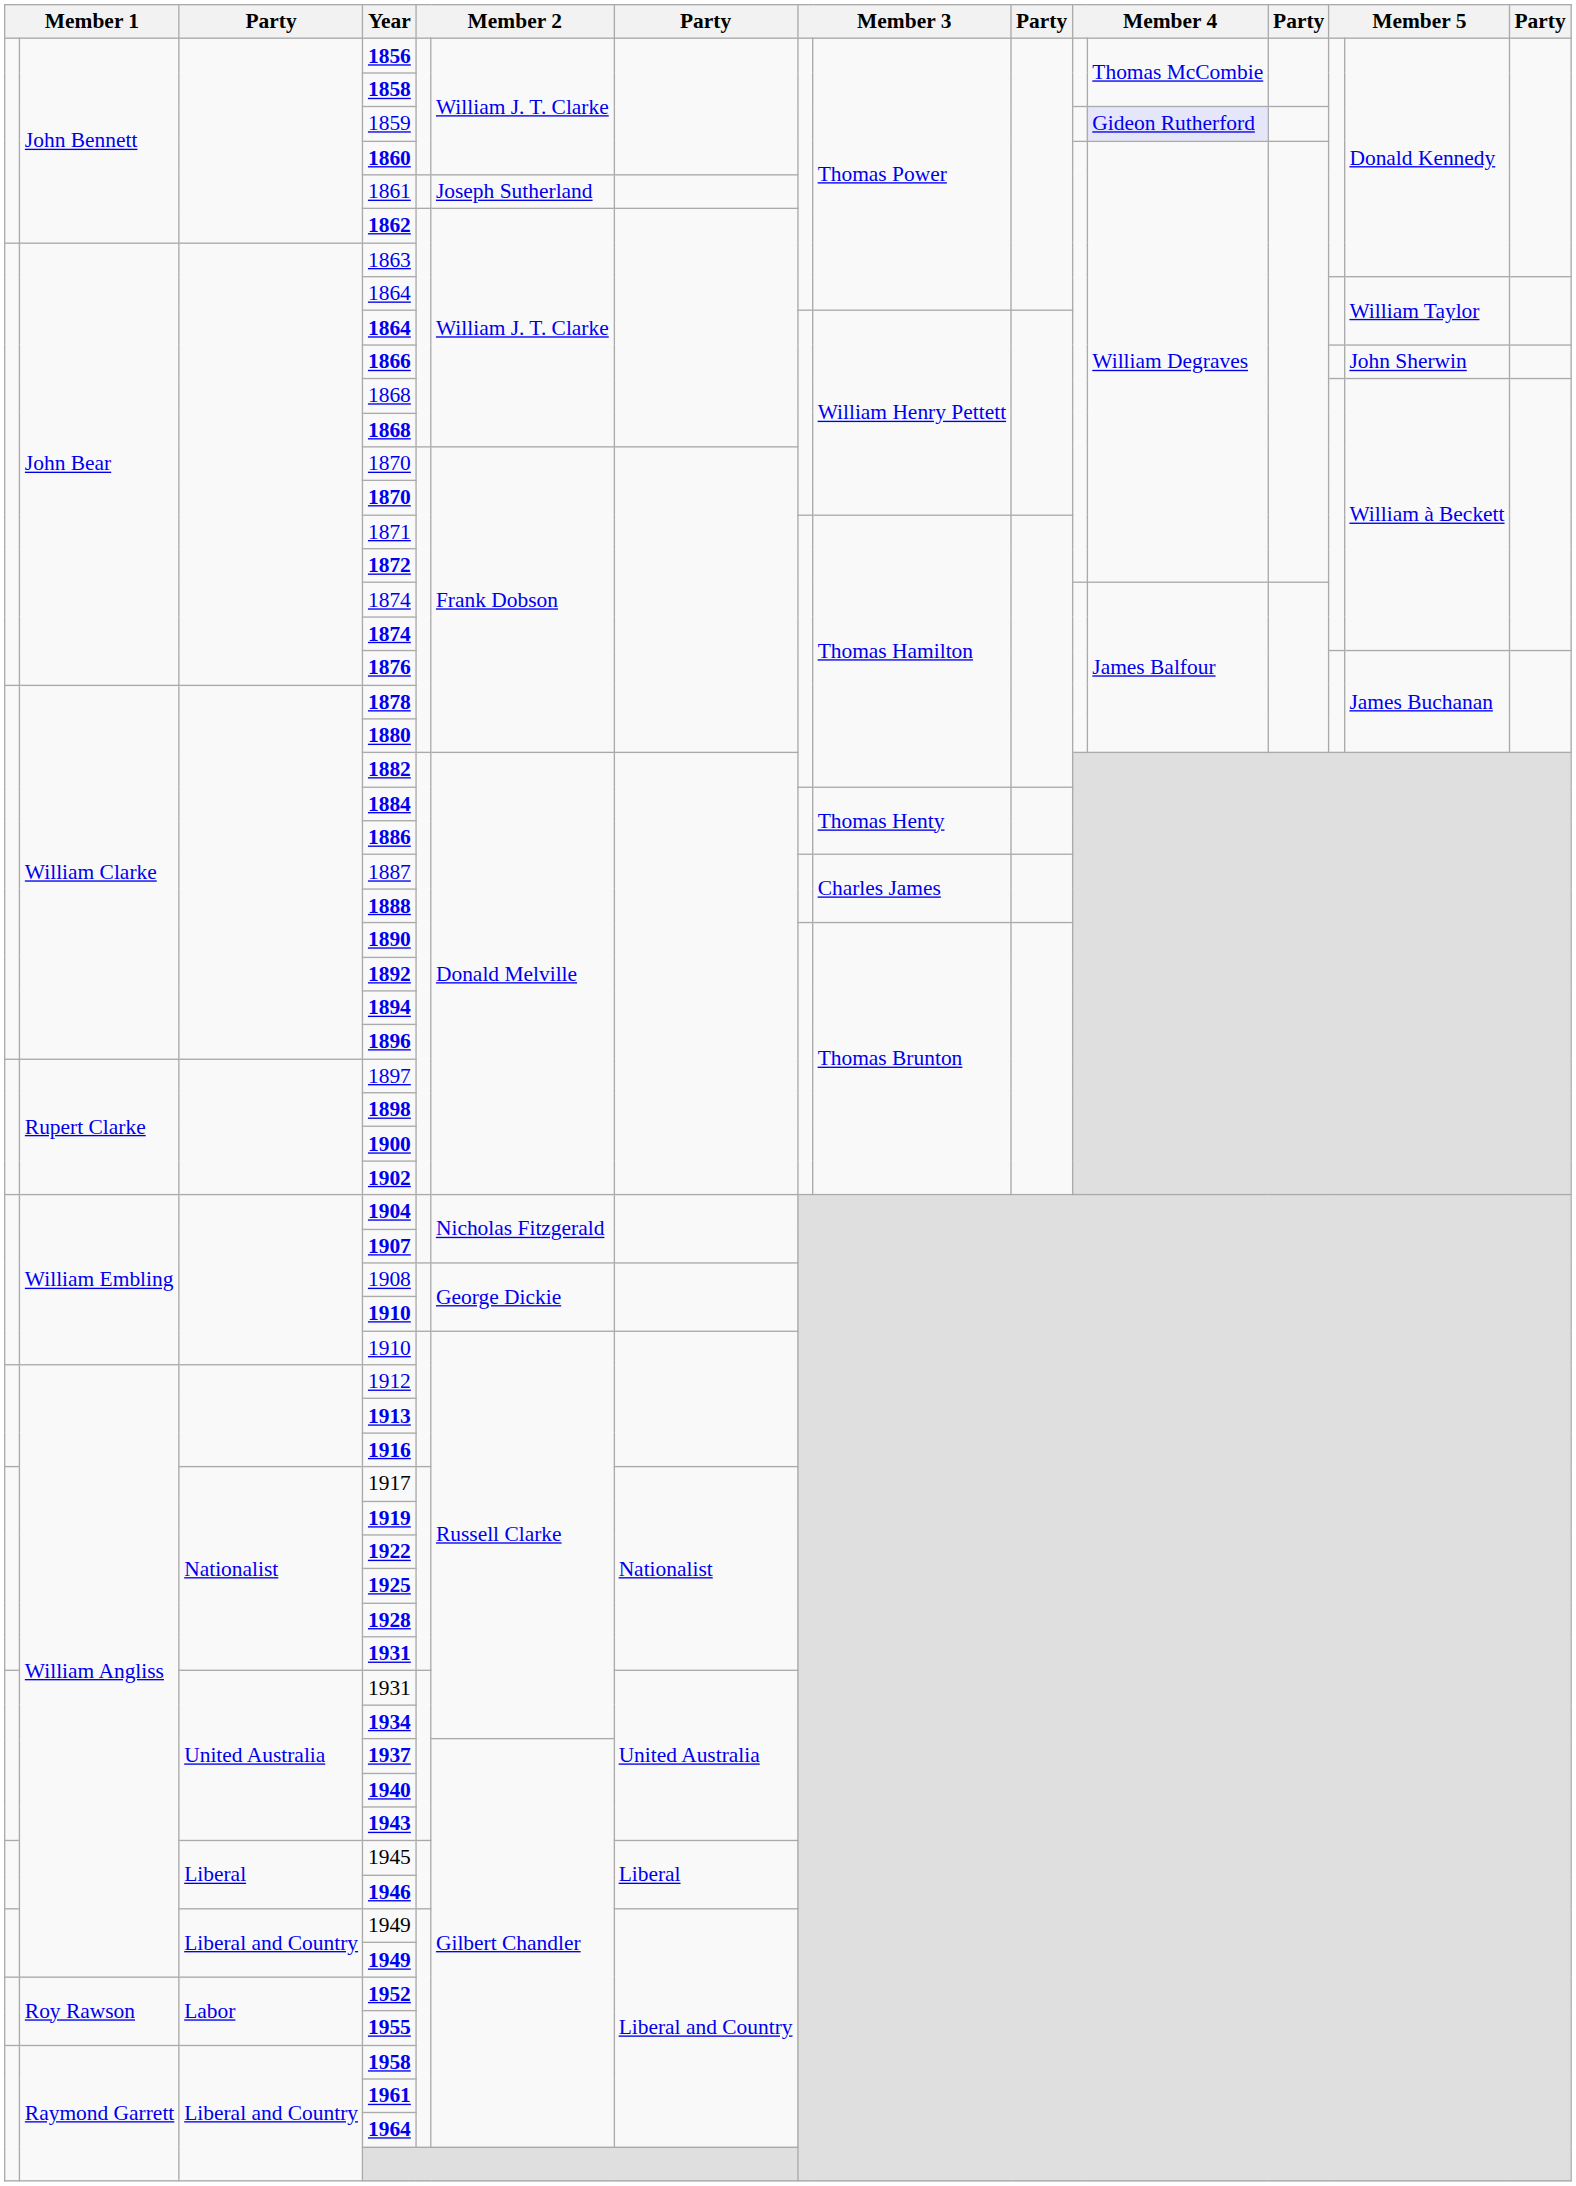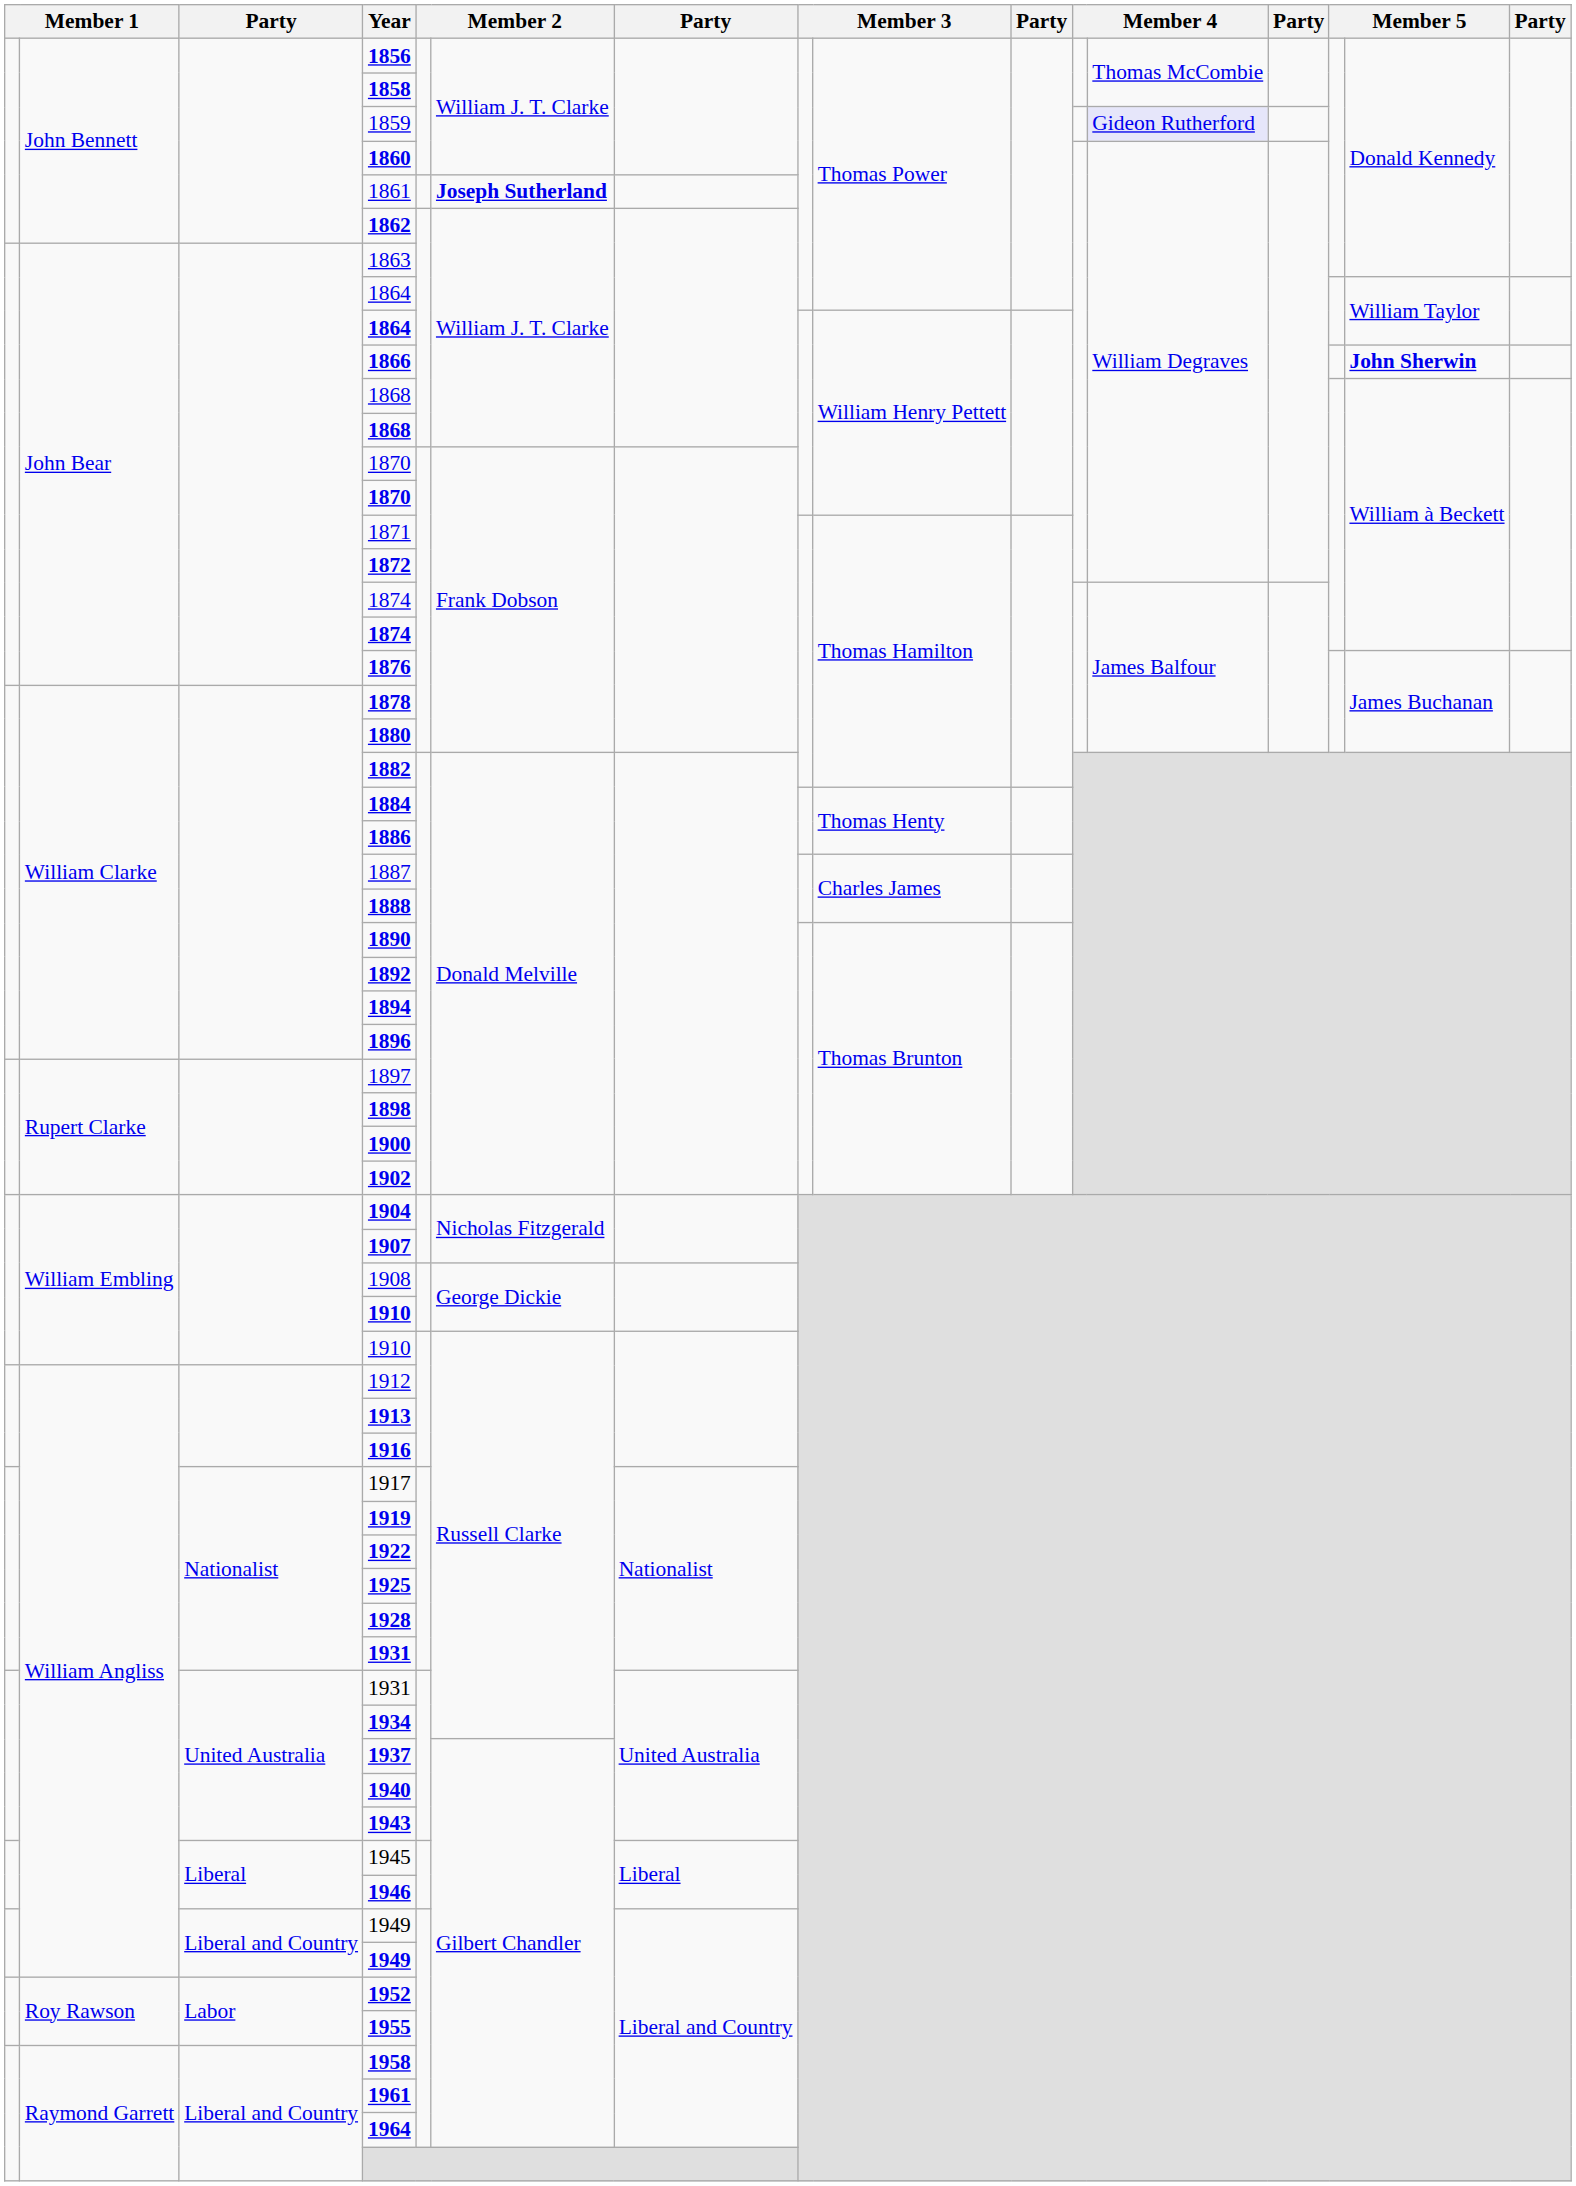1861 | column 6: normal -> bold
1866 | column 15: normal -> bold
